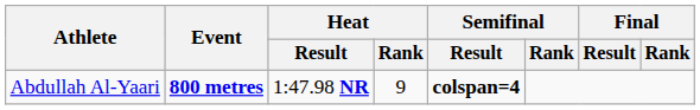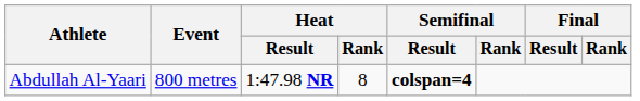Abdullah Al-Yaari | Event: bold -> normal
Abdullah Al-Yaari | Heat / Rank: 9 -> 8
